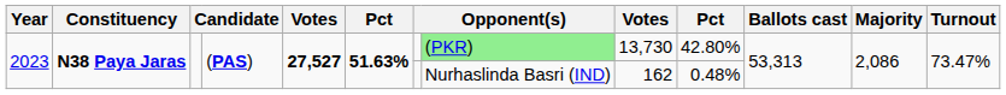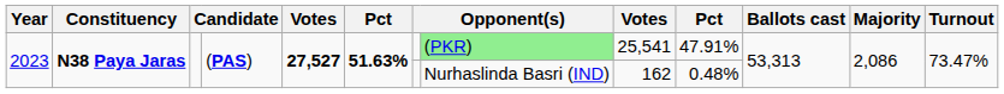row 2 | column 9: 13,730 -> 25,541
row 2 | column 10: 42.80% -> 47.91%
